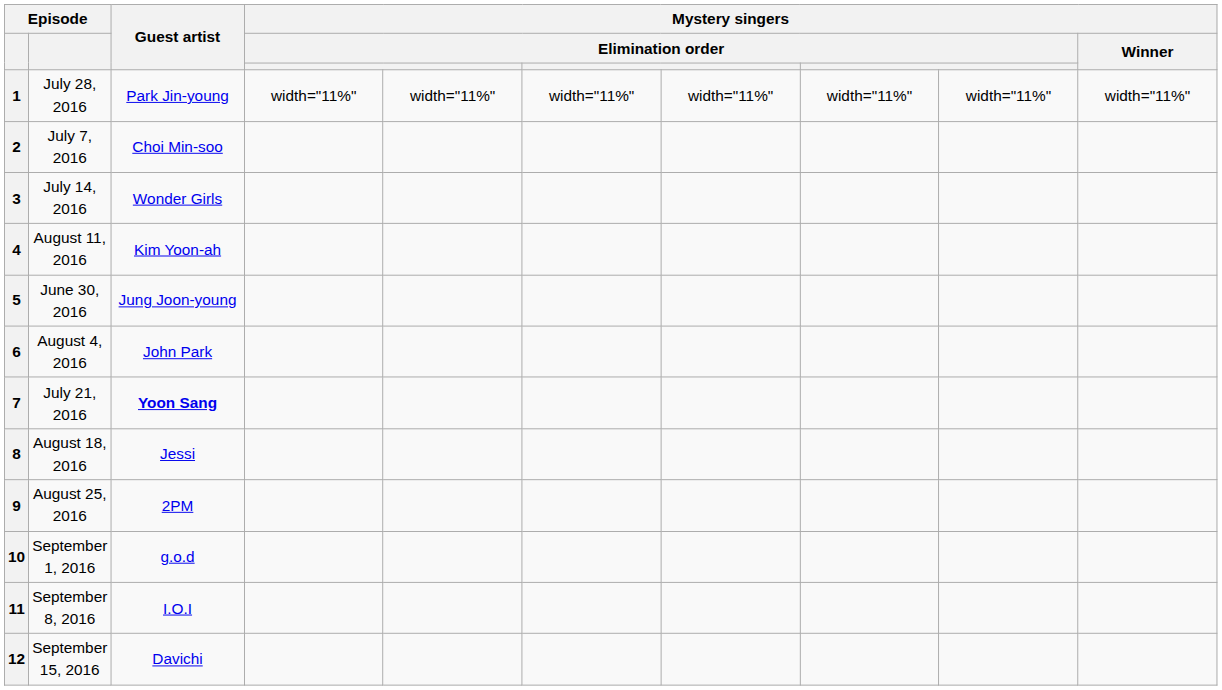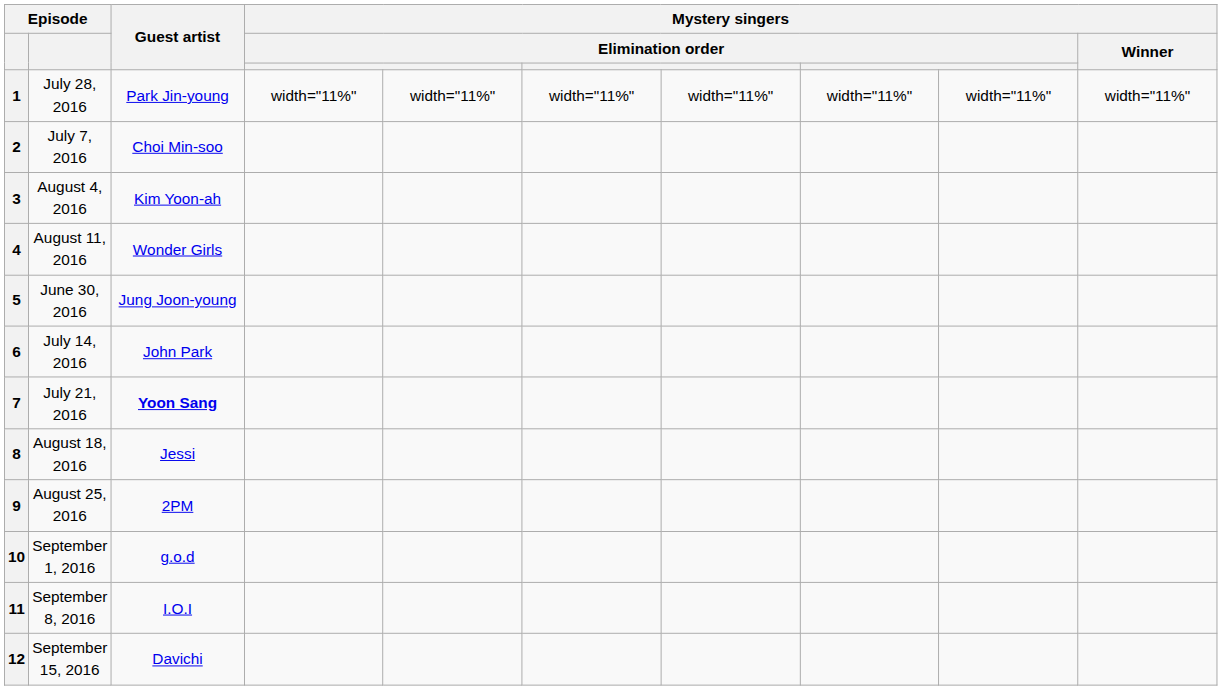3 | column 2: July 14, 2016 -> August 4, 2016
3 | Guest artist: Wonder Girls -> Kim Yoon-ah
4 | Guest artist: Kim Yoon-ah -> Wonder Girls
6 | column 2: August 4, 2016 -> July 14, 2016
